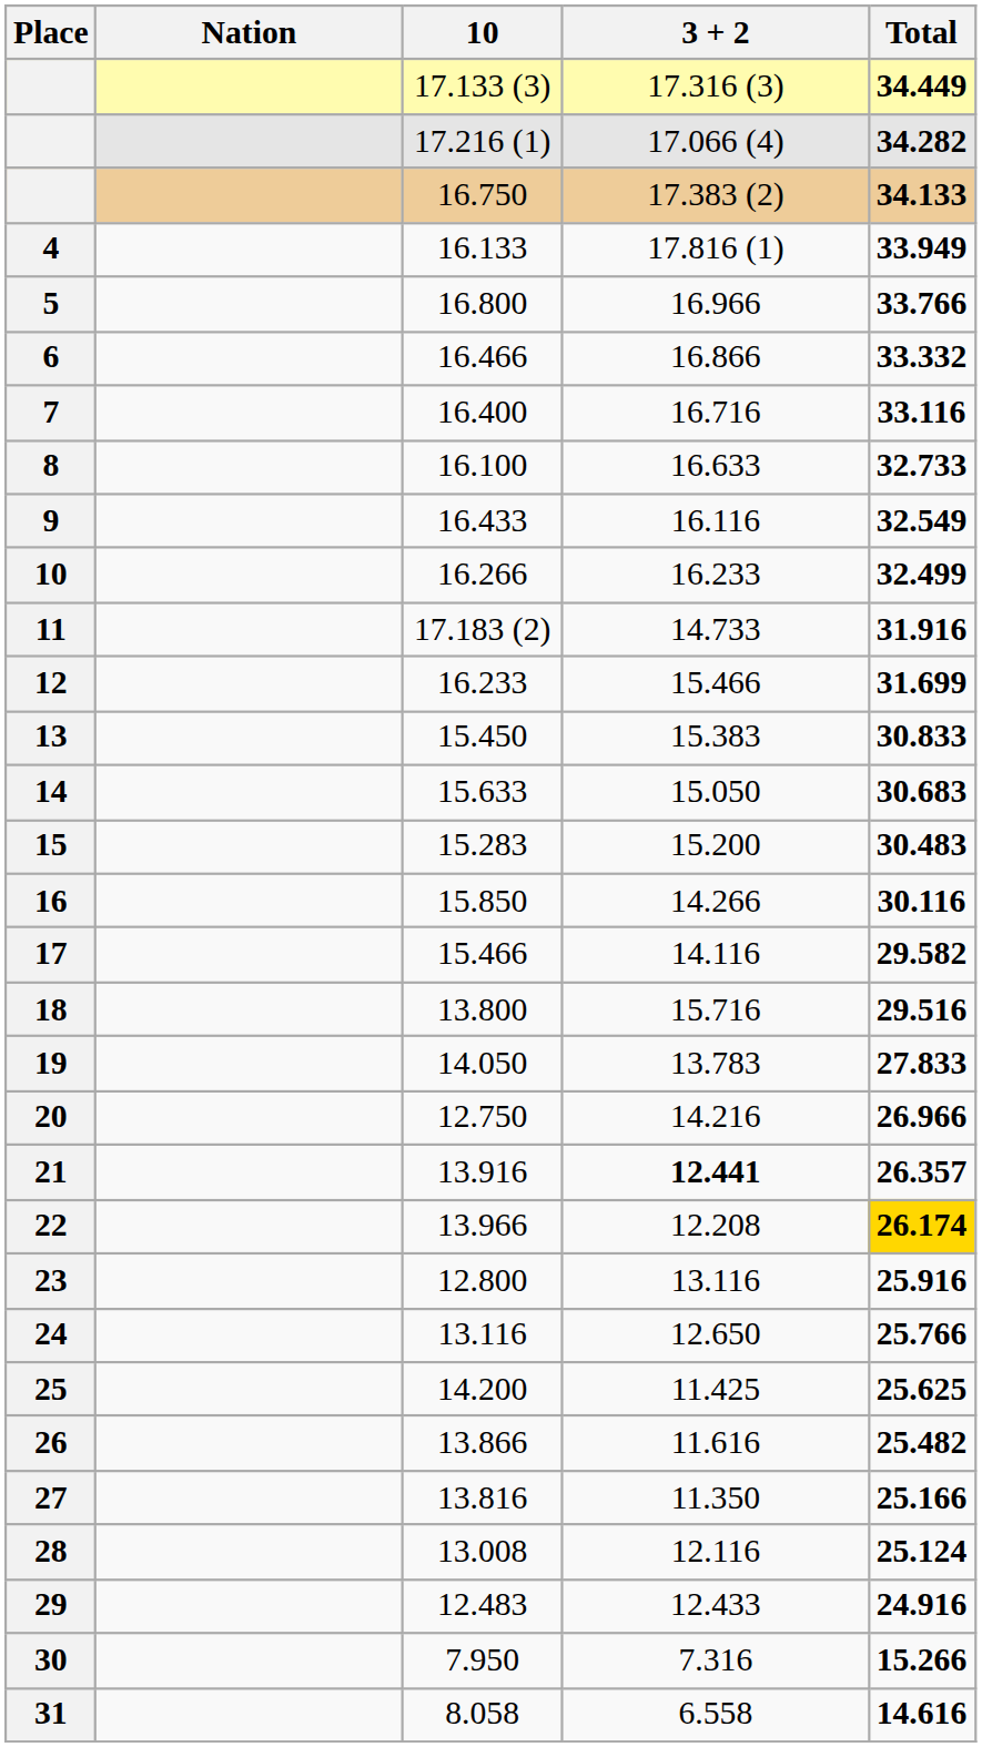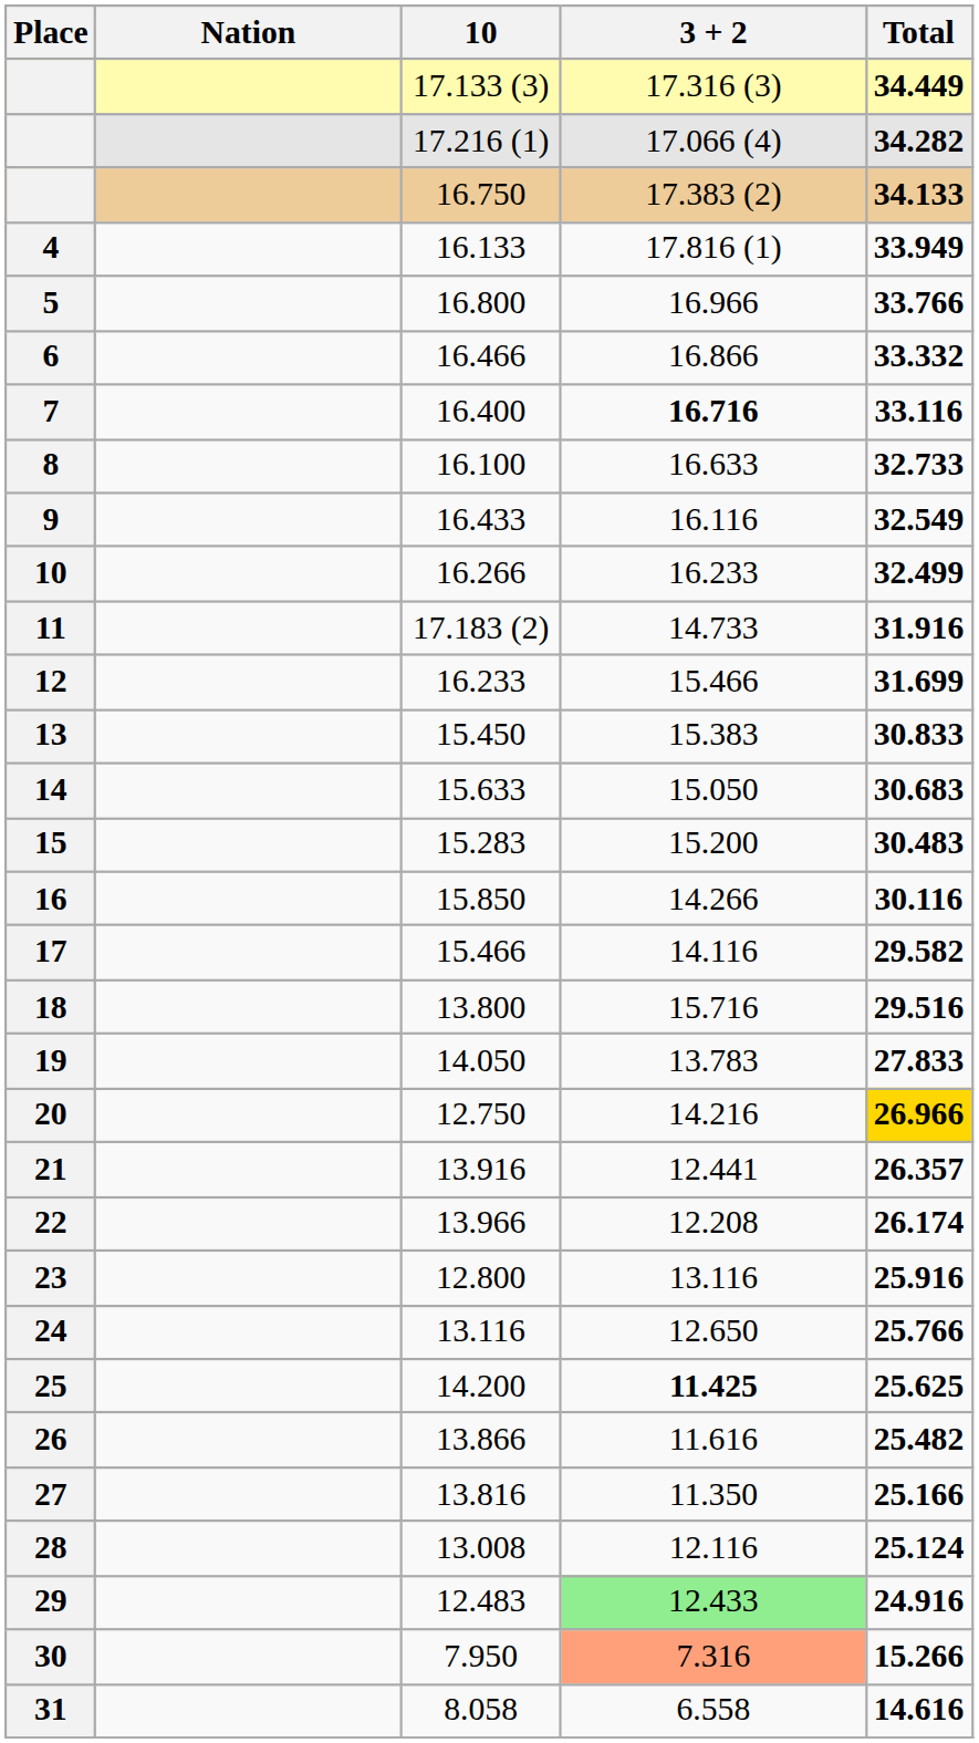16.400 | 3 + 2: normal -> bold
12.750 | Total: no background -> gold background
13.916 | 3 + 2: bold -> normal
13.966 | Total: gold background -> no background
14.200 | 3 + 2: normal -> bold
12.483 | 3 + 2: no background -> lightgreen background
7.950 | 3 + 2: no background -> lightsalmon background
